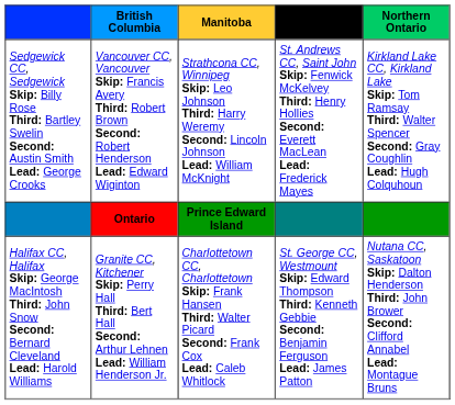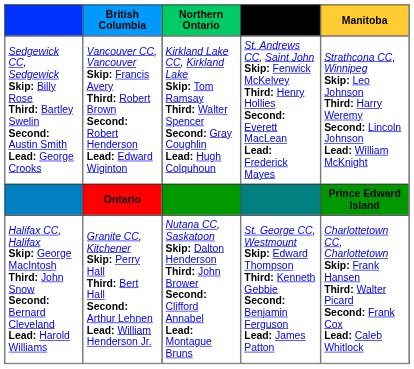columns swapped: Manitoba <-> Northern Ontario
